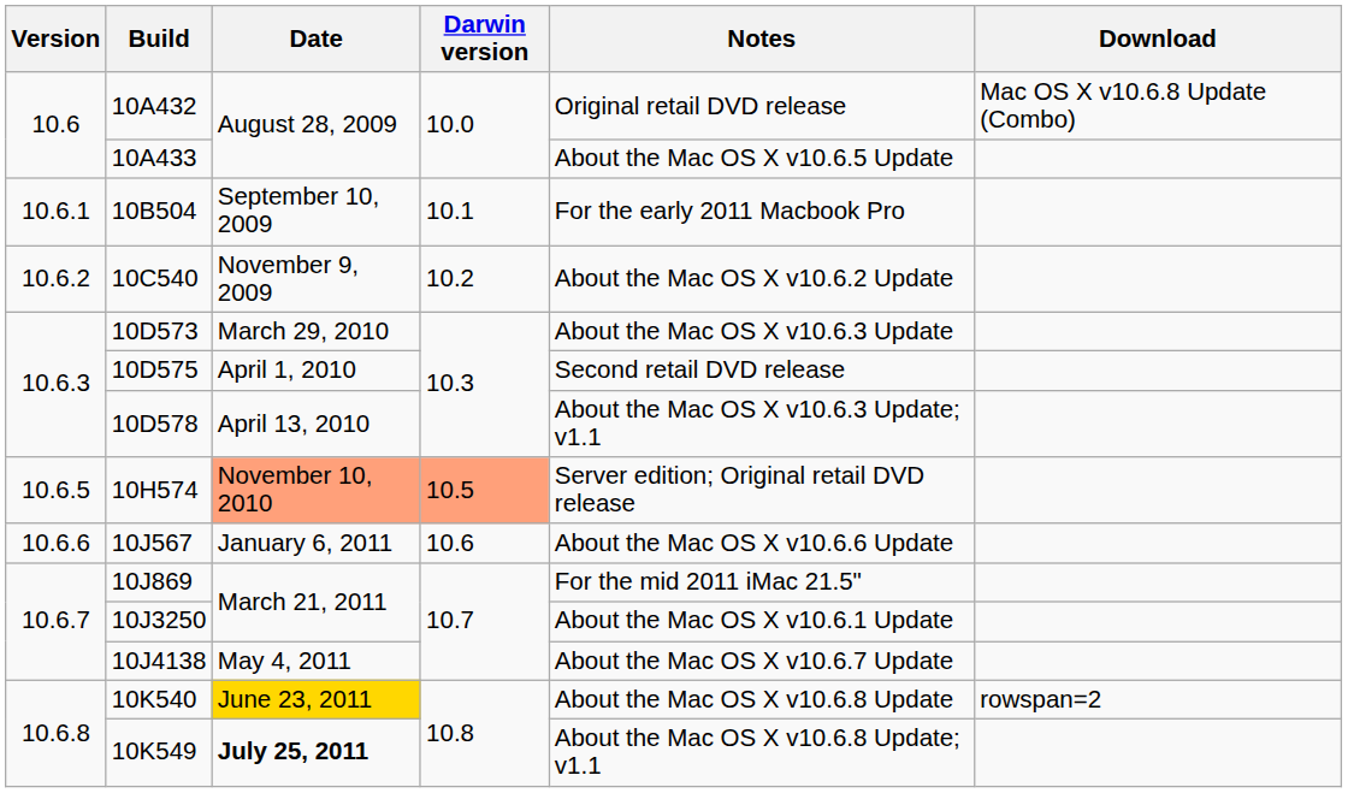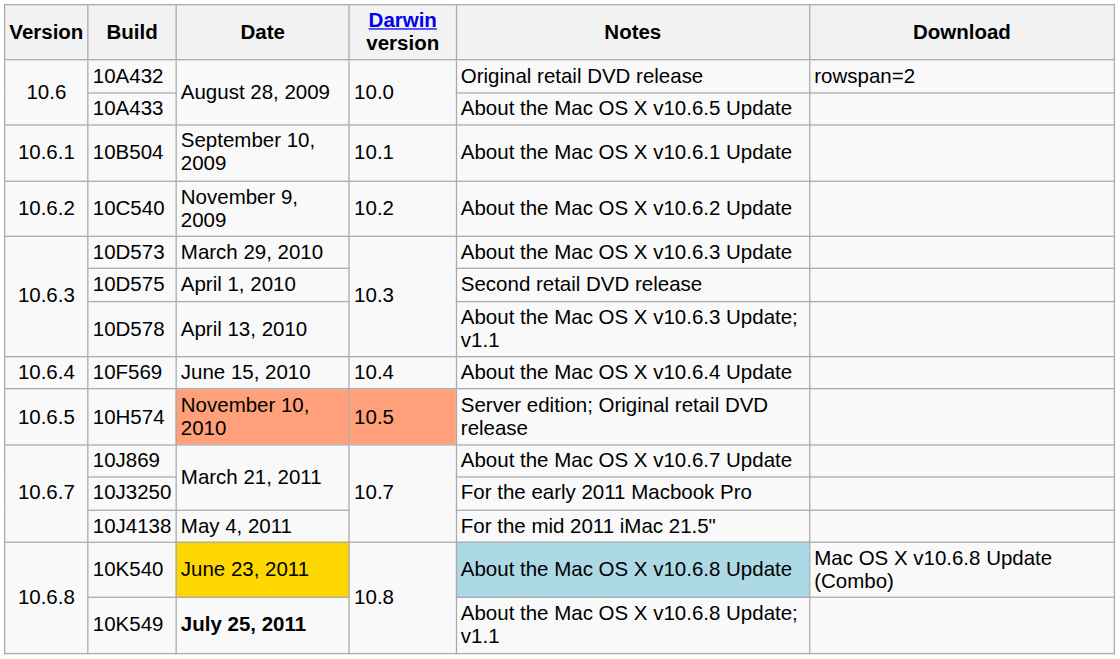10A432 | Download: Mac OS X v10.6.8 Update (Combo) -> rowspan=2
10B504 | Notes: For the early 2011 Macbook Pro -> About the Mac OS X v10.6.1 Update
+ row: 10.6.4 | 10F569 | June 15, 2010 | 10.4 | About the Mac OS X v10.6.4 Update
- row: 10.6.6 | 10J567 | January 6, 2011 | 10.6 | About the Mac OS X v10.6.6 Update
10J869 | Notes: For the mid 2011 iMac 21.5" -> About the Mac OS X v10.6.7 Update
10J3250 | Notes: About the Mac OS X v10.6.1 Update -> For the early 2011 Macbook Pro
10J4138 | Notes: About the Mac OS X v10.6.7 Update -> For the mid 2011 iMac 21.5"
10K540 | Notes: no background -> lightblue background
10K540 | Download: rowspan=2 -> Mac OS X v10.6.8 Update (Combo)
